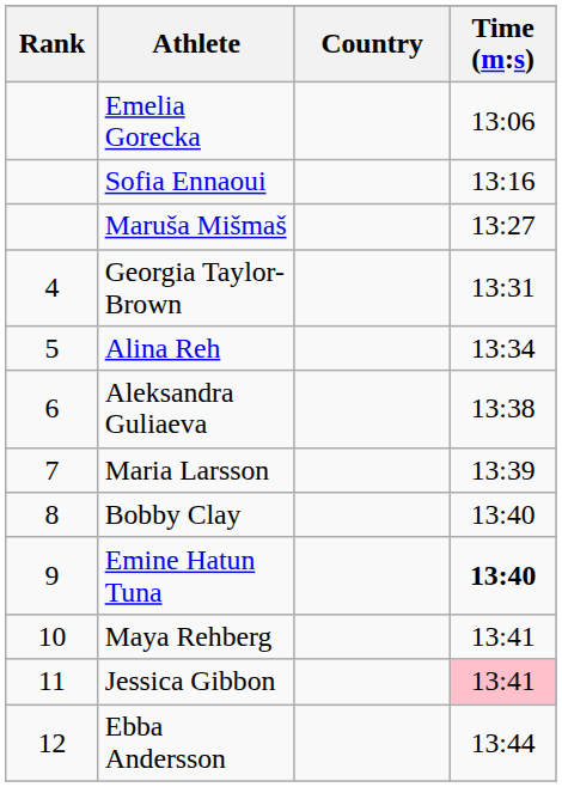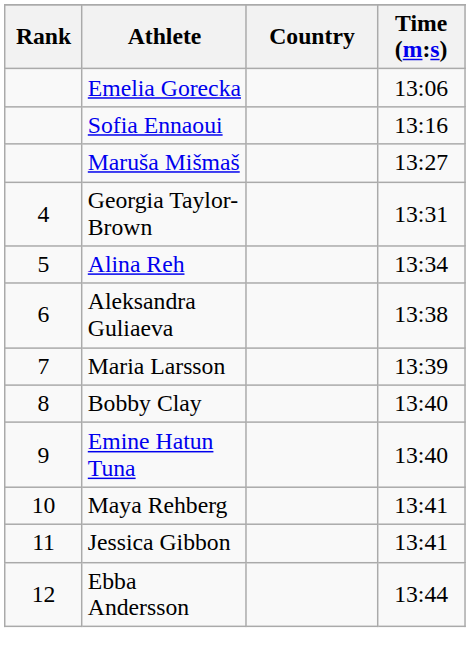Emine Hatun Tuna | Time (m:s): bold -> normal
Jessica Gibbon | Time (m:s): pink background -> no background
